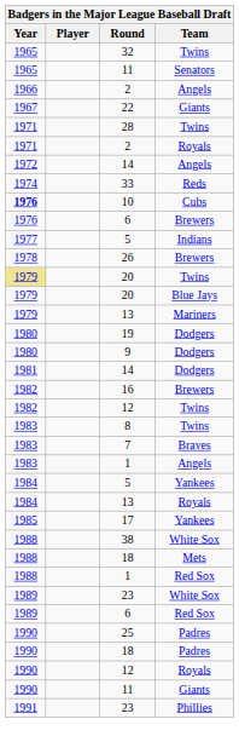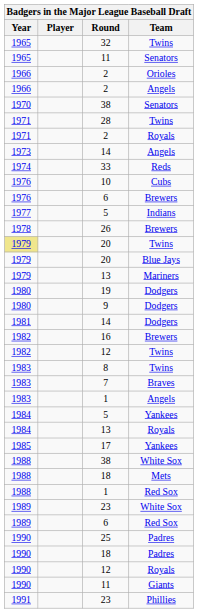+ row: 1966 | 2 | Orioles
- row: 1967 | 22 | Giants
+ row: 1970 | 38 | Senators
14 / Angels | Year: 1972 -> 1973
10 | Year: bold -> normal
